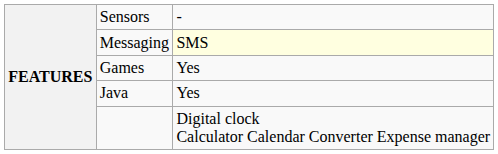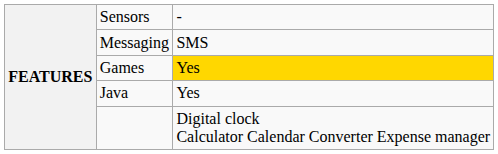Messaging | column 3: lightyellow background -> no background
Games | column 3: no background -> gold background
